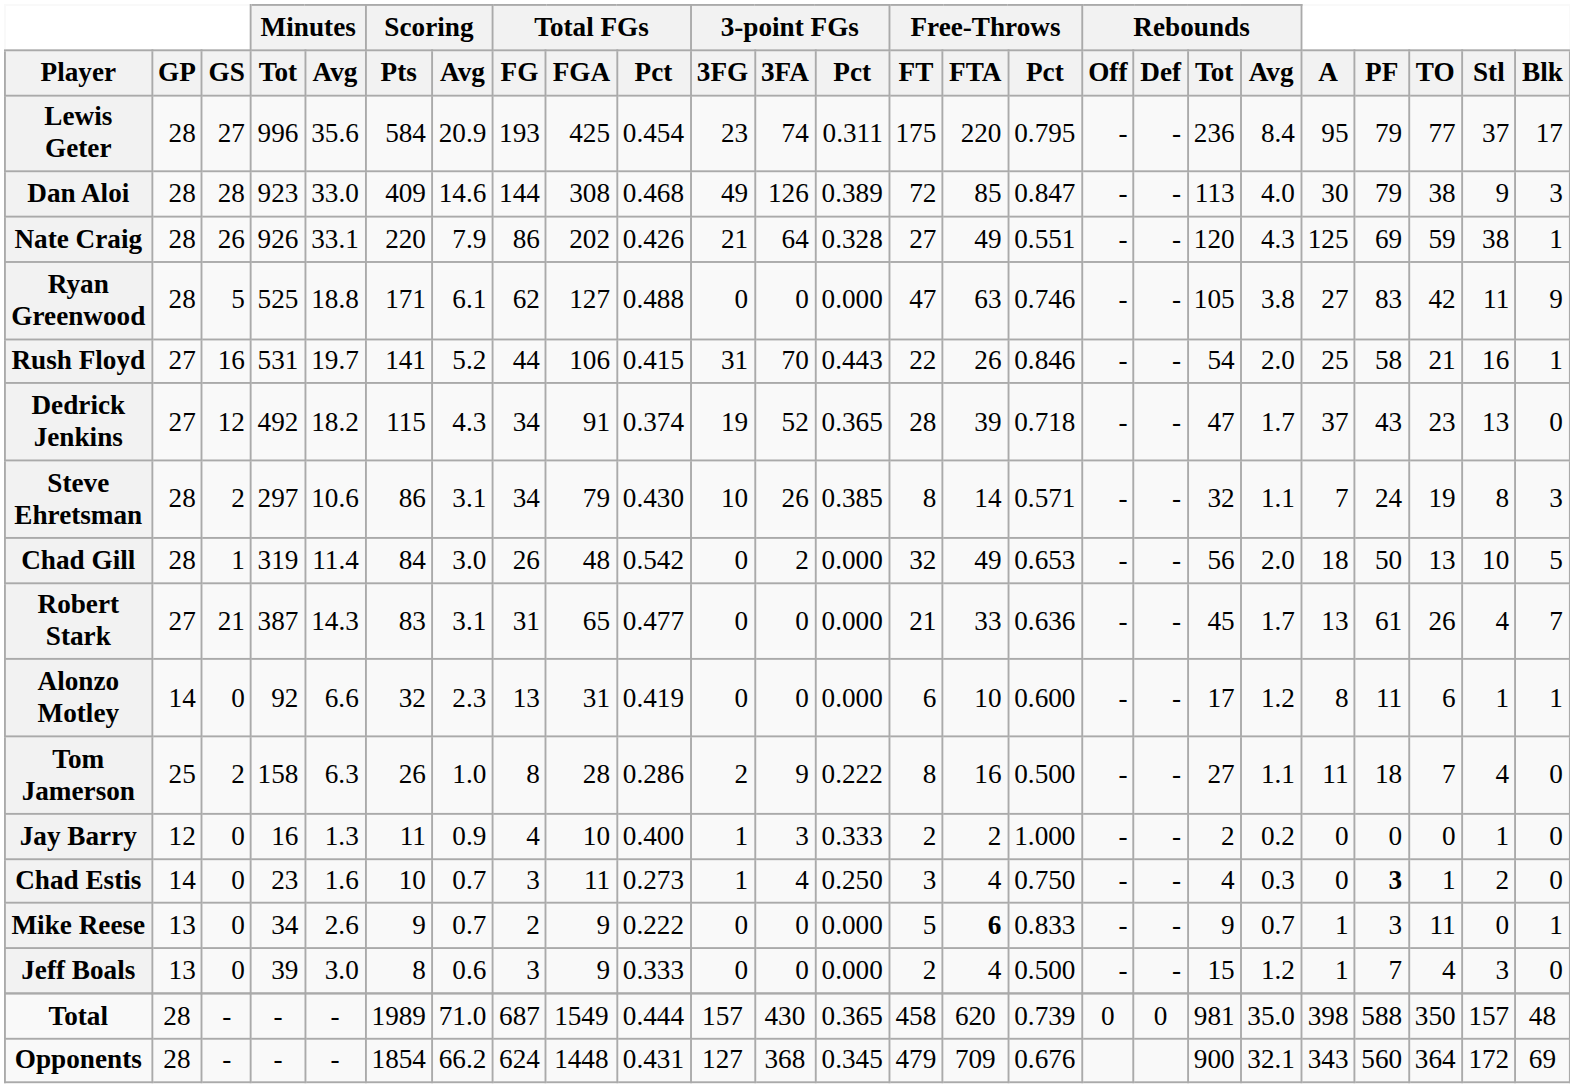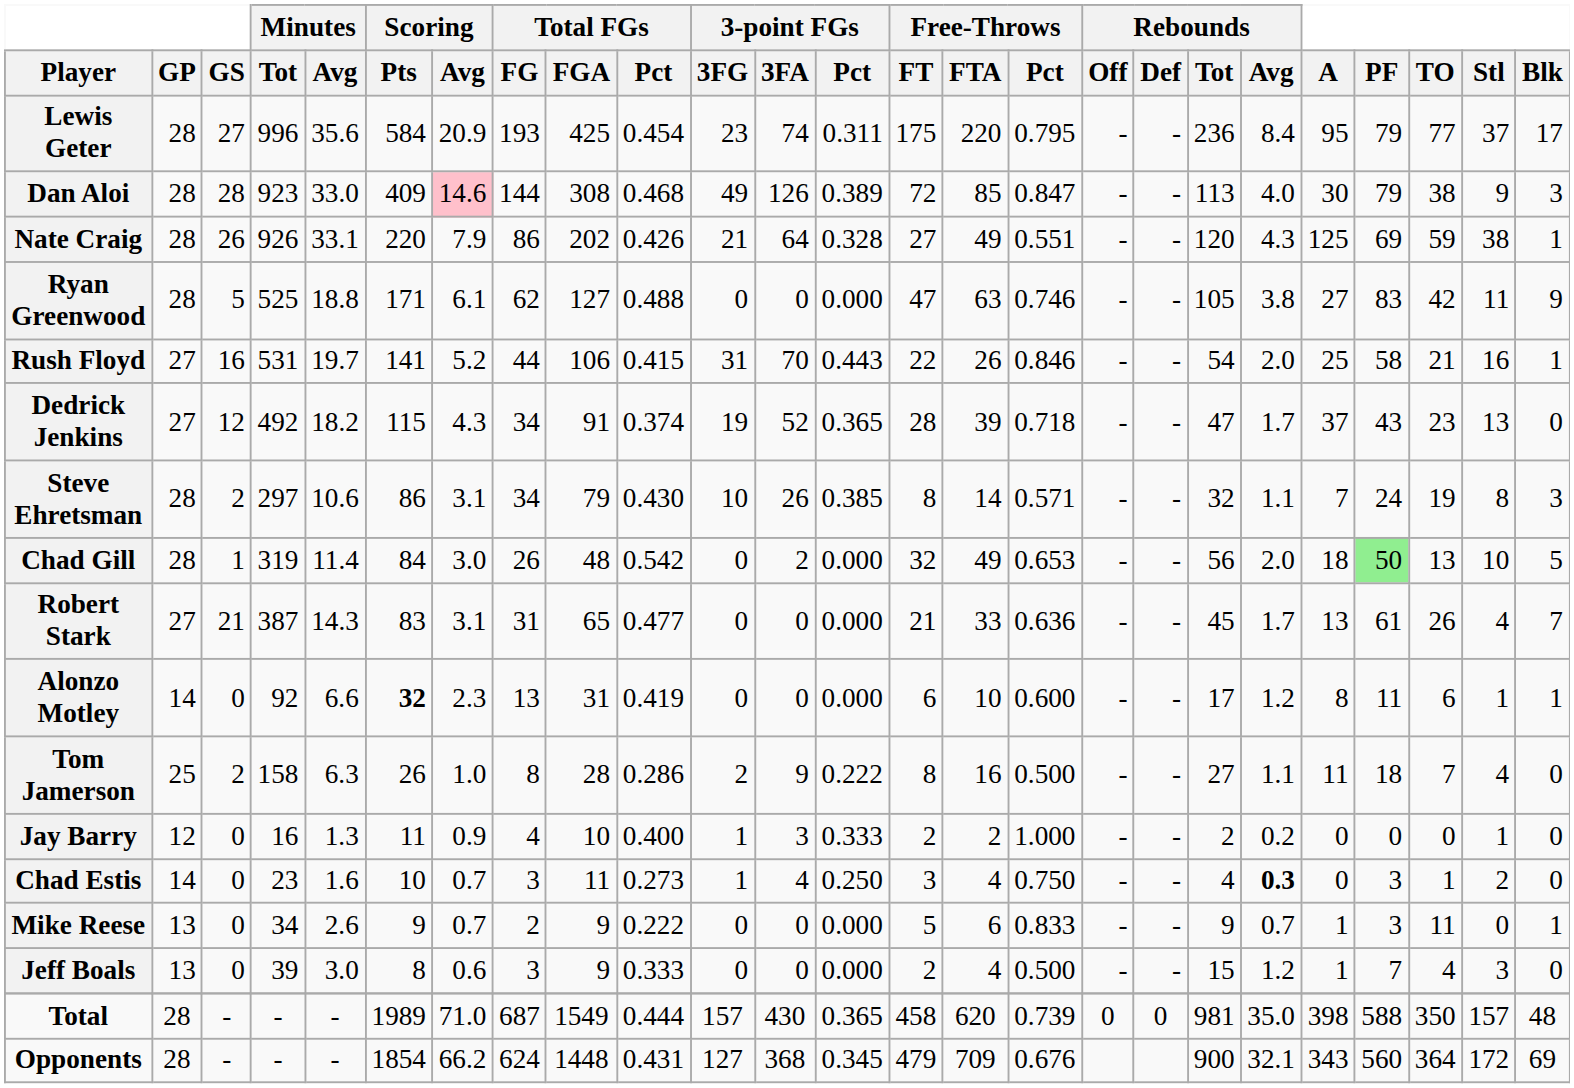Dan Aloi | Scoring / Avg: no background -> pink background
Chad Gill | PF: no background -> lightgreen background
Alonzo Motley | Scoring / Pts: normal -> bold
Chad Estis | Rebounds / Avg: normal -> bold
Chad Estis | PF: bold -> normal
Mike Reese | Free-Throws / FTA: bold -> normal
